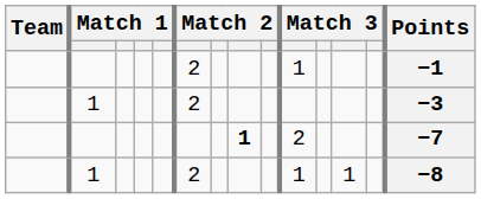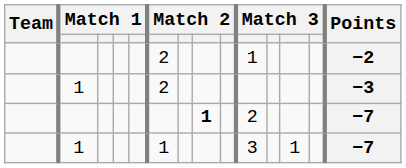row 3 | Points: −1 -> −2
row 6 | column 6: 2 -> 1
row 6 | column 10: 1 -> 3
row 6 | Points: −8 -> −7
